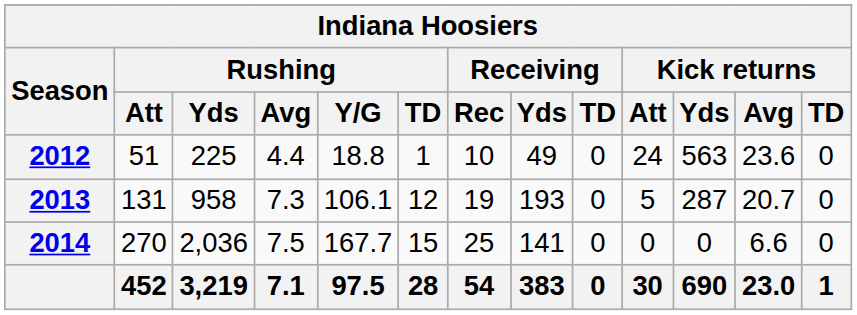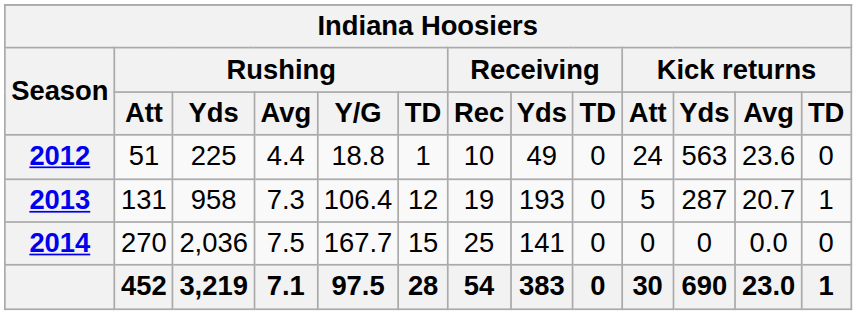2013 | Rushing / Y/G: 106.1 -> 106.4
2013 | Kick returns / TD: 0 -> 1
2014 | Kick returns / Avg: 6.6 -> 0.0
